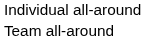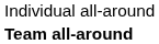row 2 | column 1: normal -> bold
